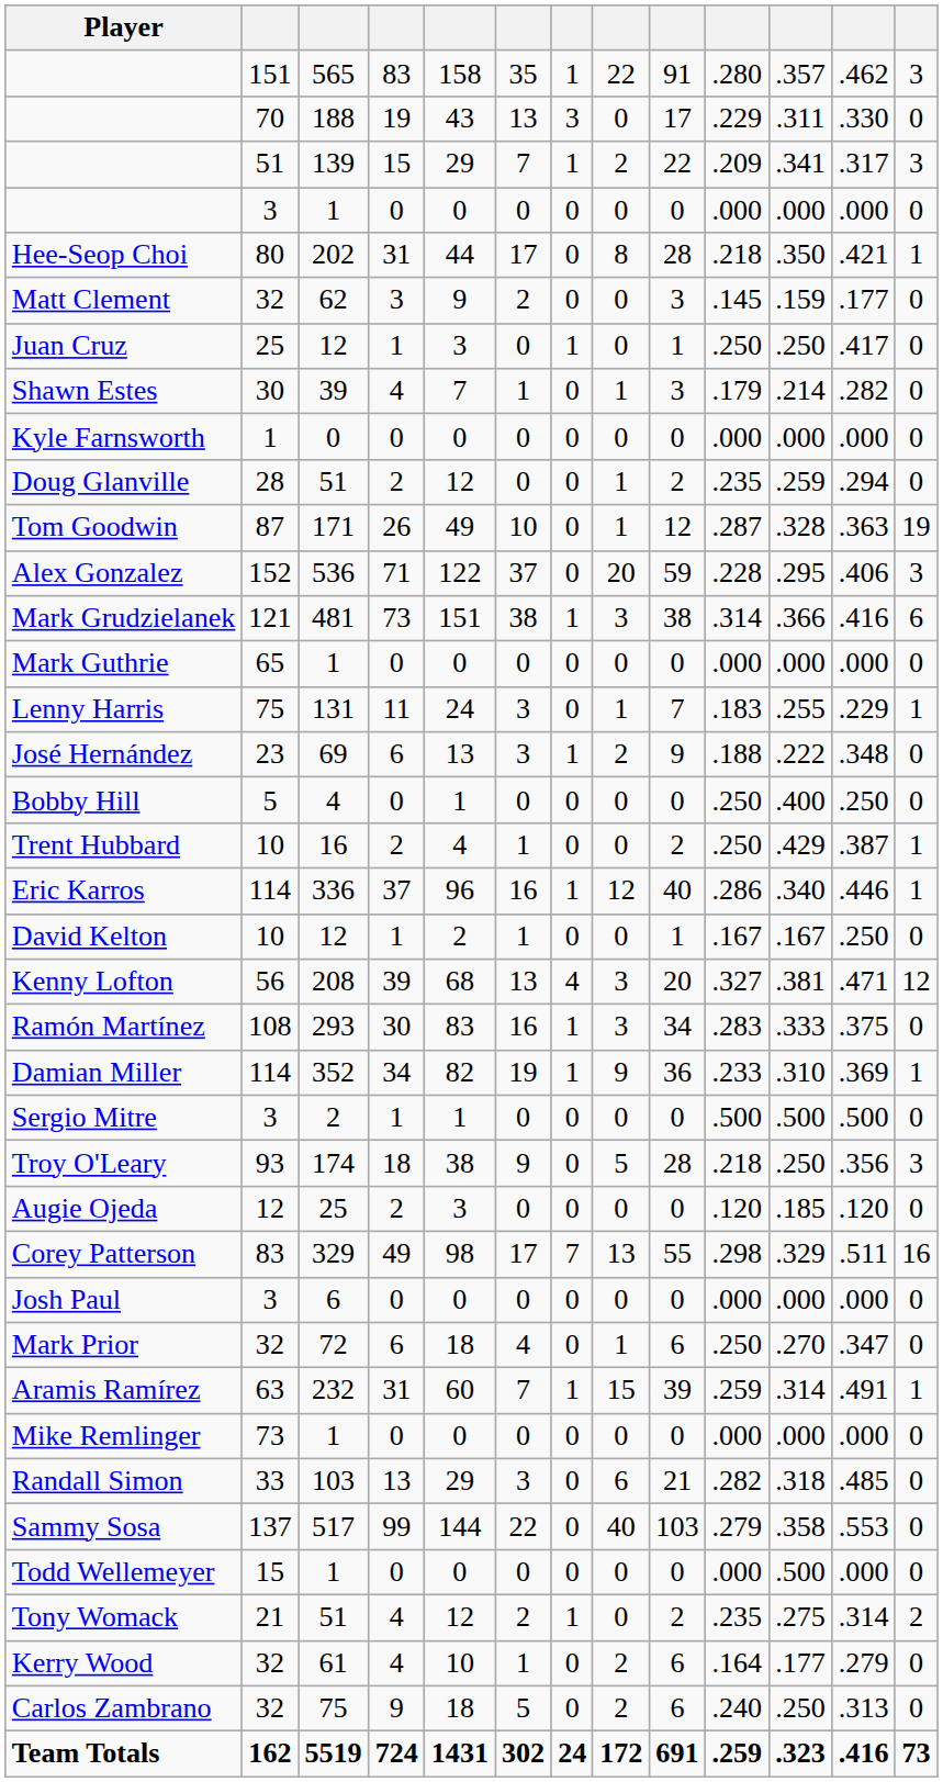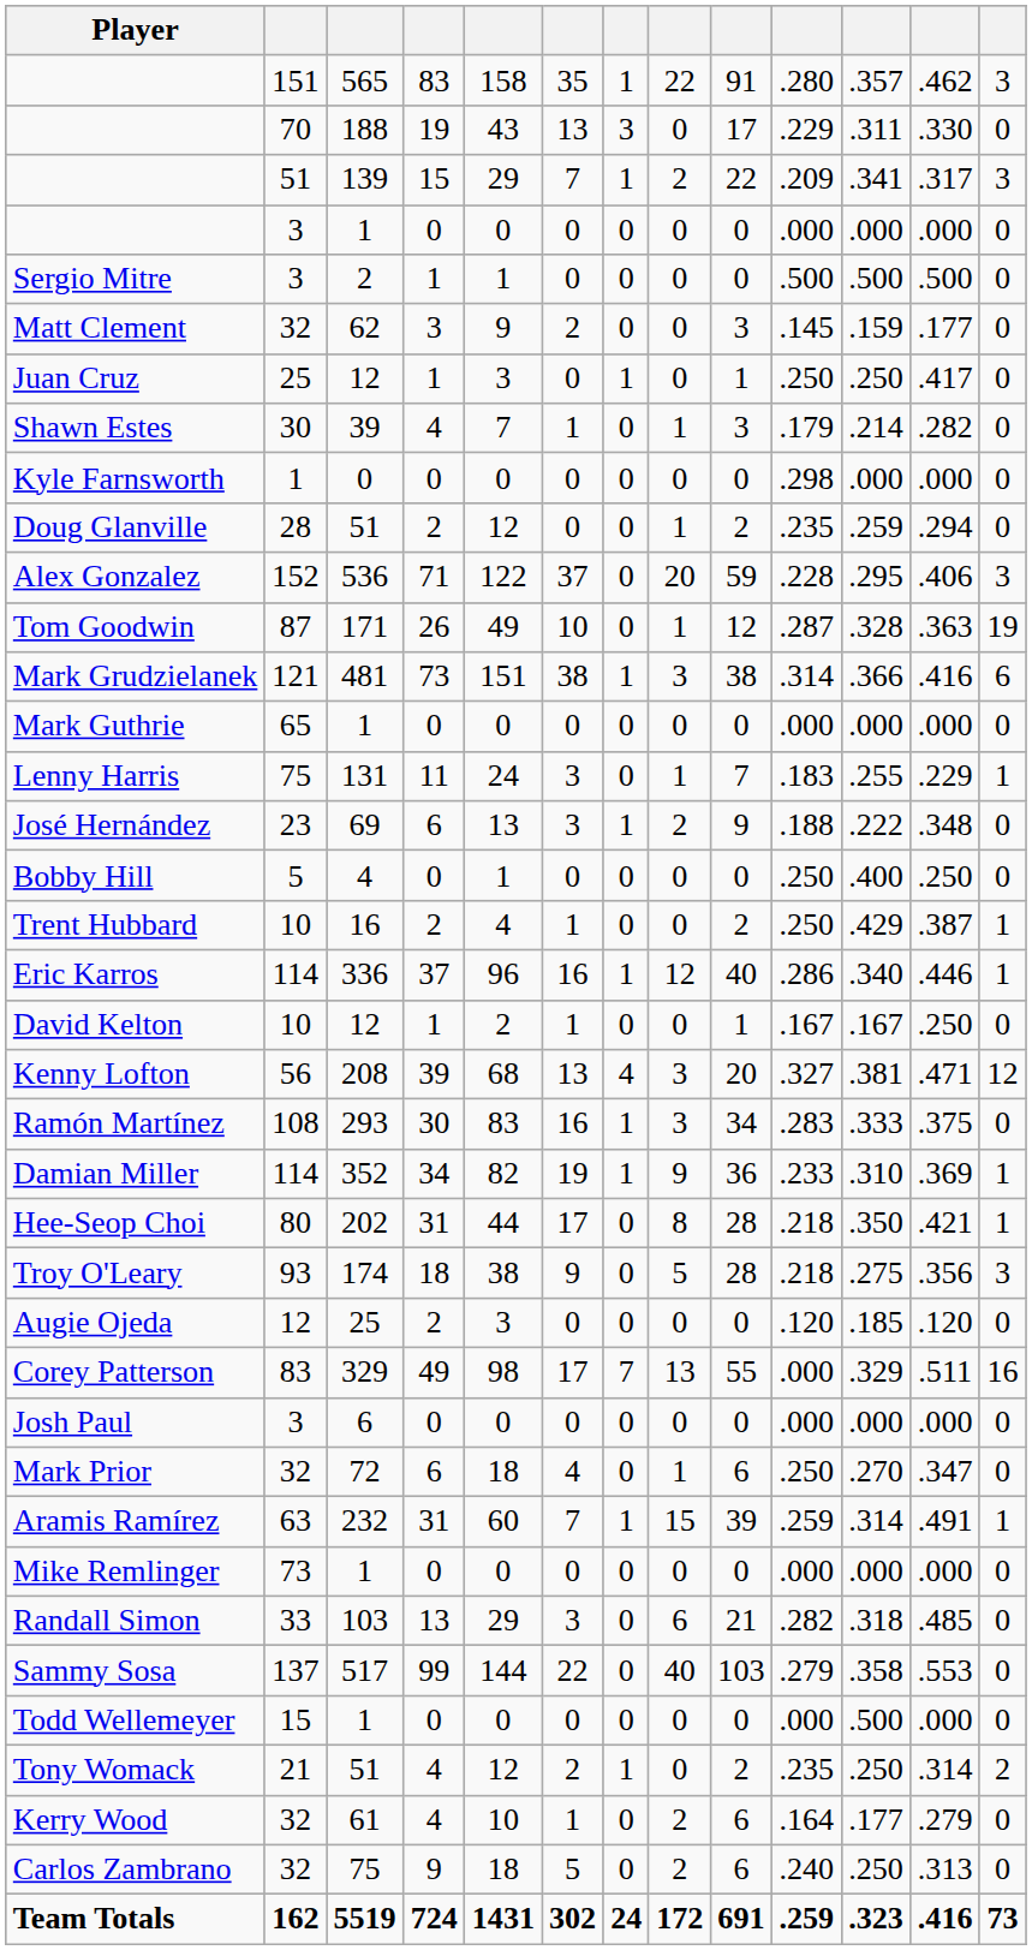rows swapped: Hee-Seop Choi <-> Sergio Mitre
Kyle Farnsworth | column 10: .000 -> .298
rows swapped: Alex Gonzalez <-> Tom Goodwin
Troy O'Leary | column 11: .250 -> .275
Corey Patterson | column 10: .298 -> .000
Tony Womack | column 11: .275 -> .250
